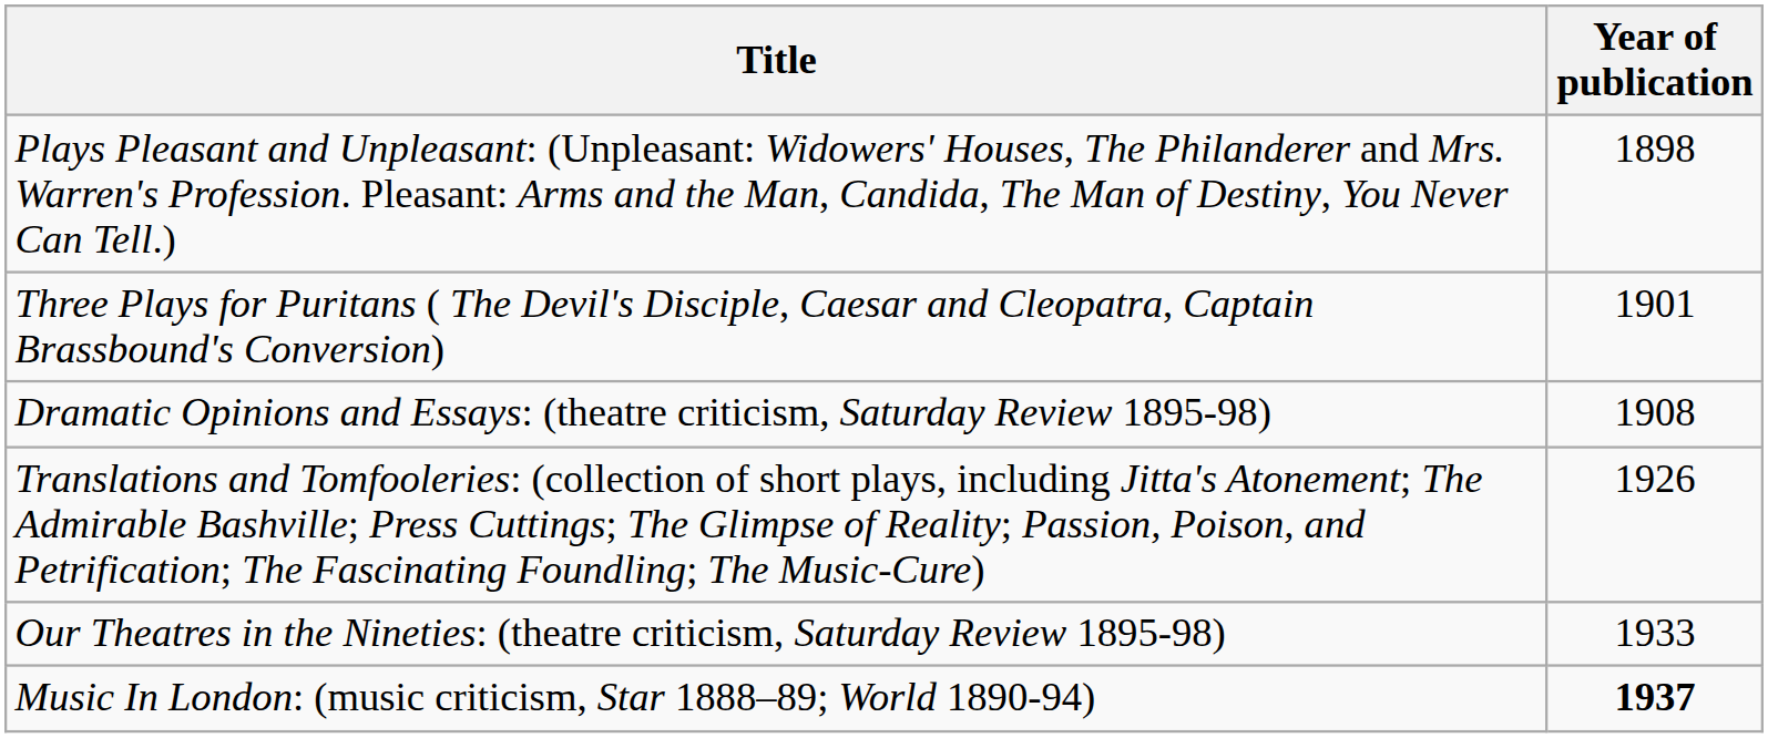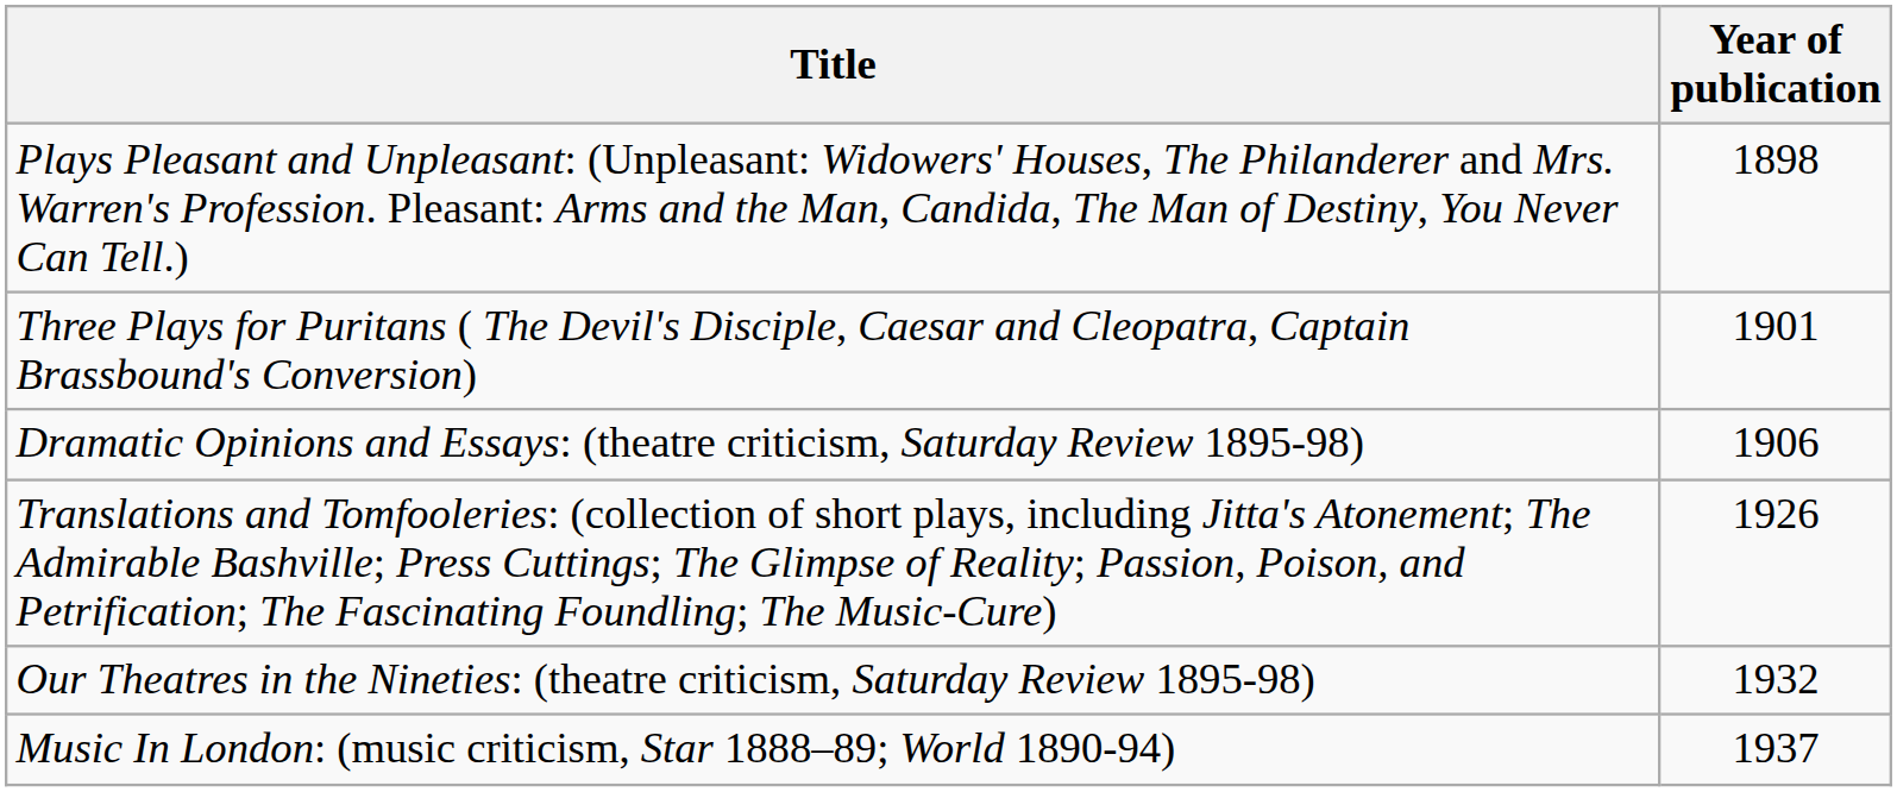row 4 | Year of publication: 1908 -> 1906
row 6 | Year of publication: 1933 -> 1932
row 7 | Year of publication: bold -> normal
